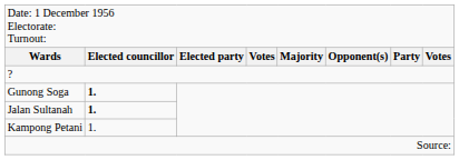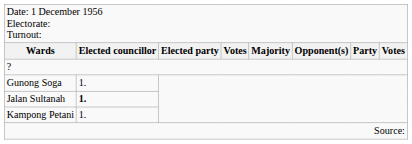Gunong Soga | column 2: bold -> normal
